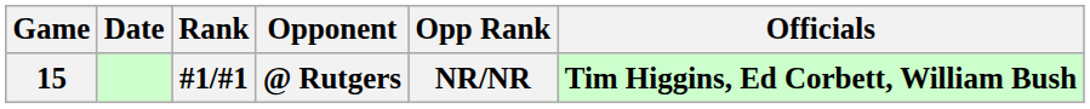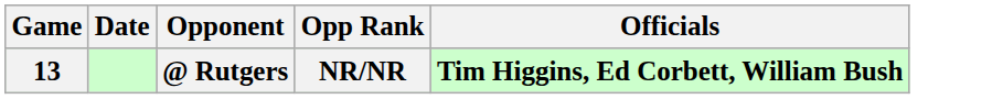- column: Rank | #1/#1
@ Rutgers | Game: 15 -> 13
